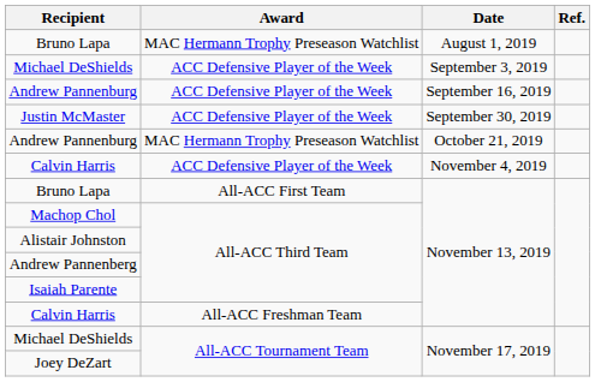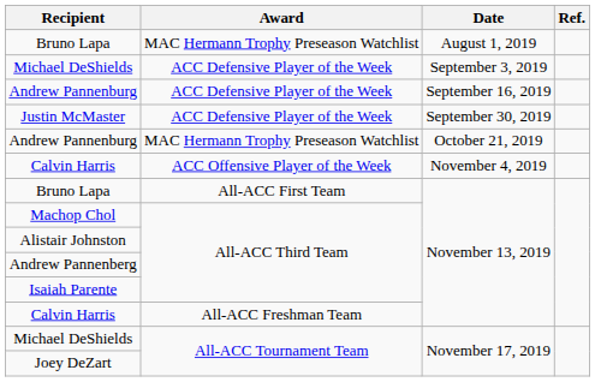Calvin Harris / November 4, 2019 | Award: ACC Defensive Player of the Week -> ACC Offensive Player of the Week
